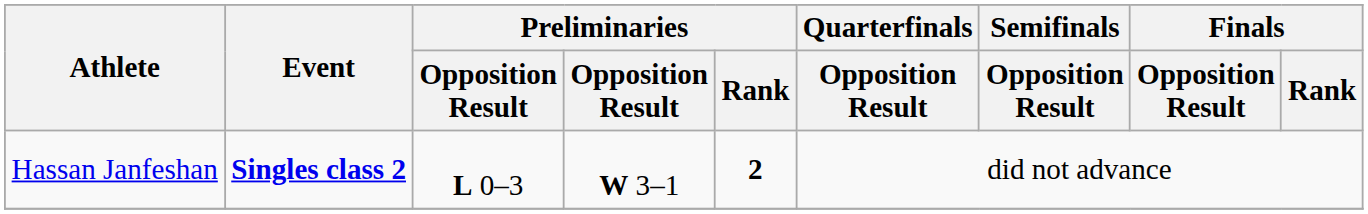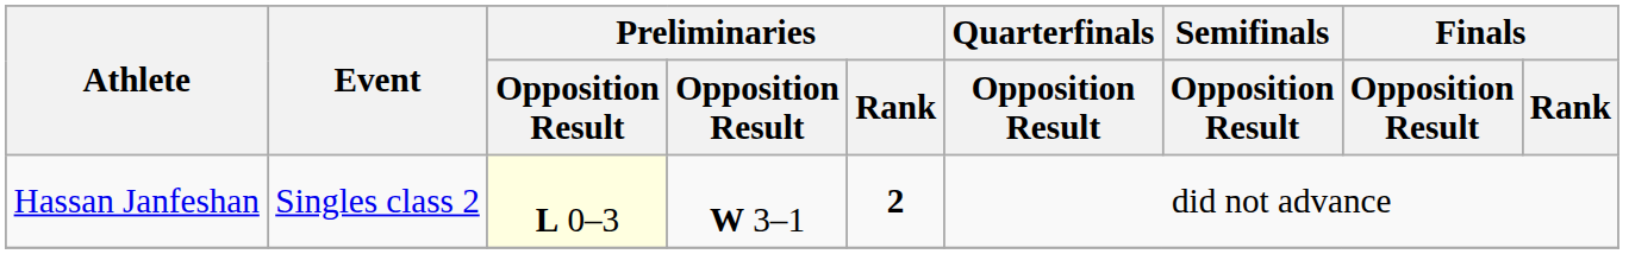Hassan Janfeshan | Event: bold -> normal
Hassan Janfeshan | column 3: no background -> lightyellow background
